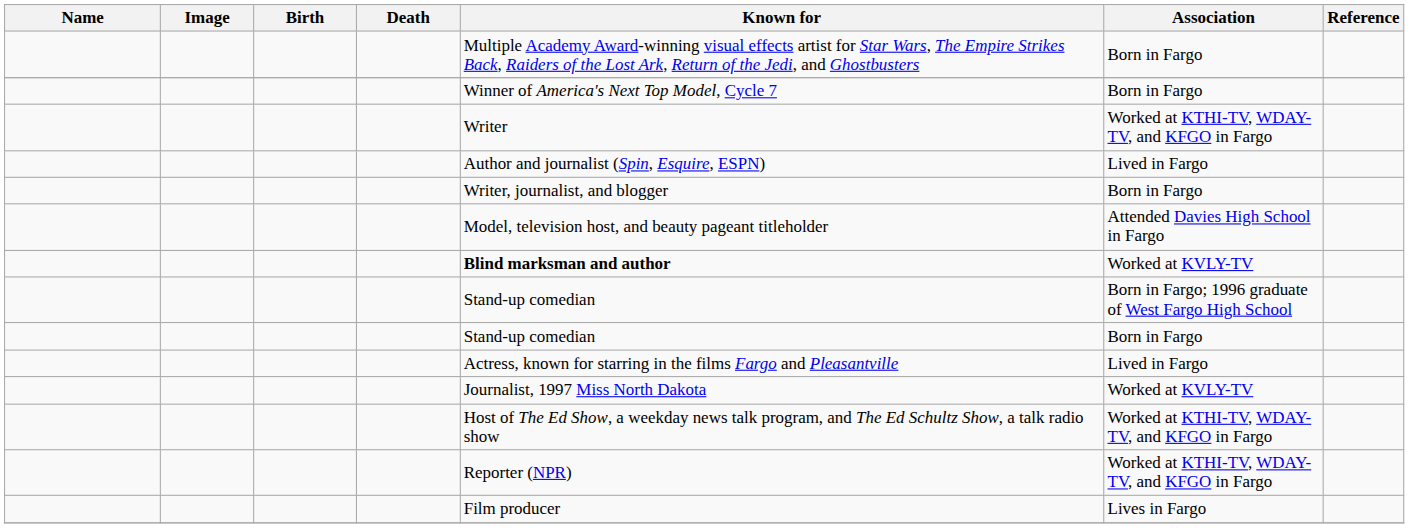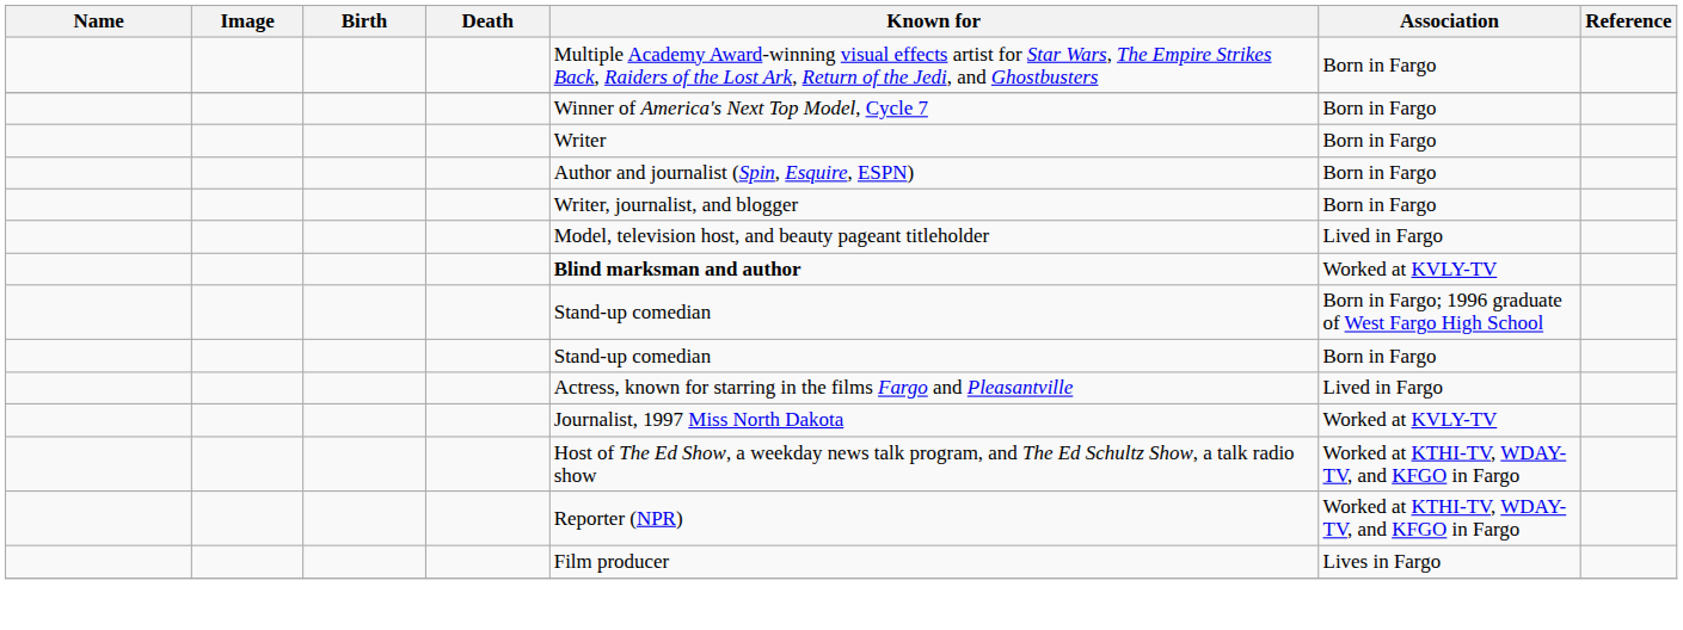row 4 | Association: Worked at KTHI-TV, WDAY-TV, and KFGO in Fargo -> Born in Fargo
row 5 | Association: Lived in Fargo -> Born in Fargo
row 7 | Association: Attended Davies High School in Fargo -> Lived in Fargo
